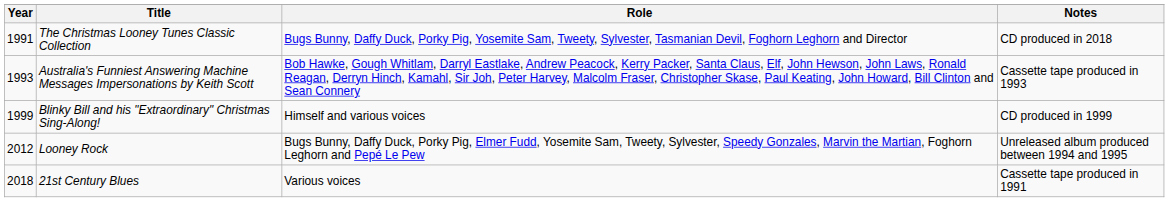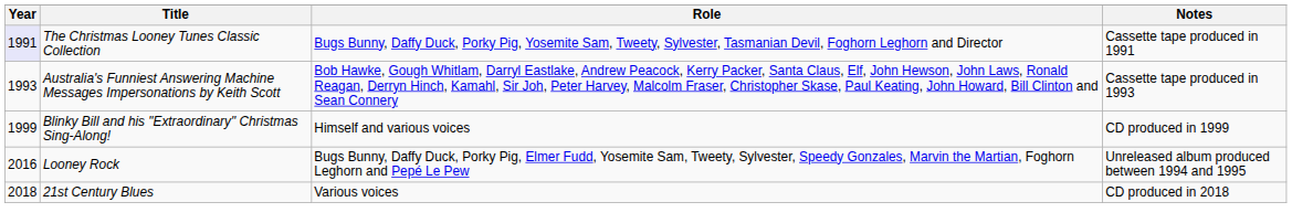The Christmas Looney Tunes Classic Collection | Year: no background -> lavender background
The Christmas Looney Tunes Classic Collection | Notes: CD produced in 2018 -> Cassette tape produced in 1991
Looney Rock | Year: 2012 -> 2016
21st Century Blues | Notes: Cassette tape produced in 1991 -> CD produced in 2018
